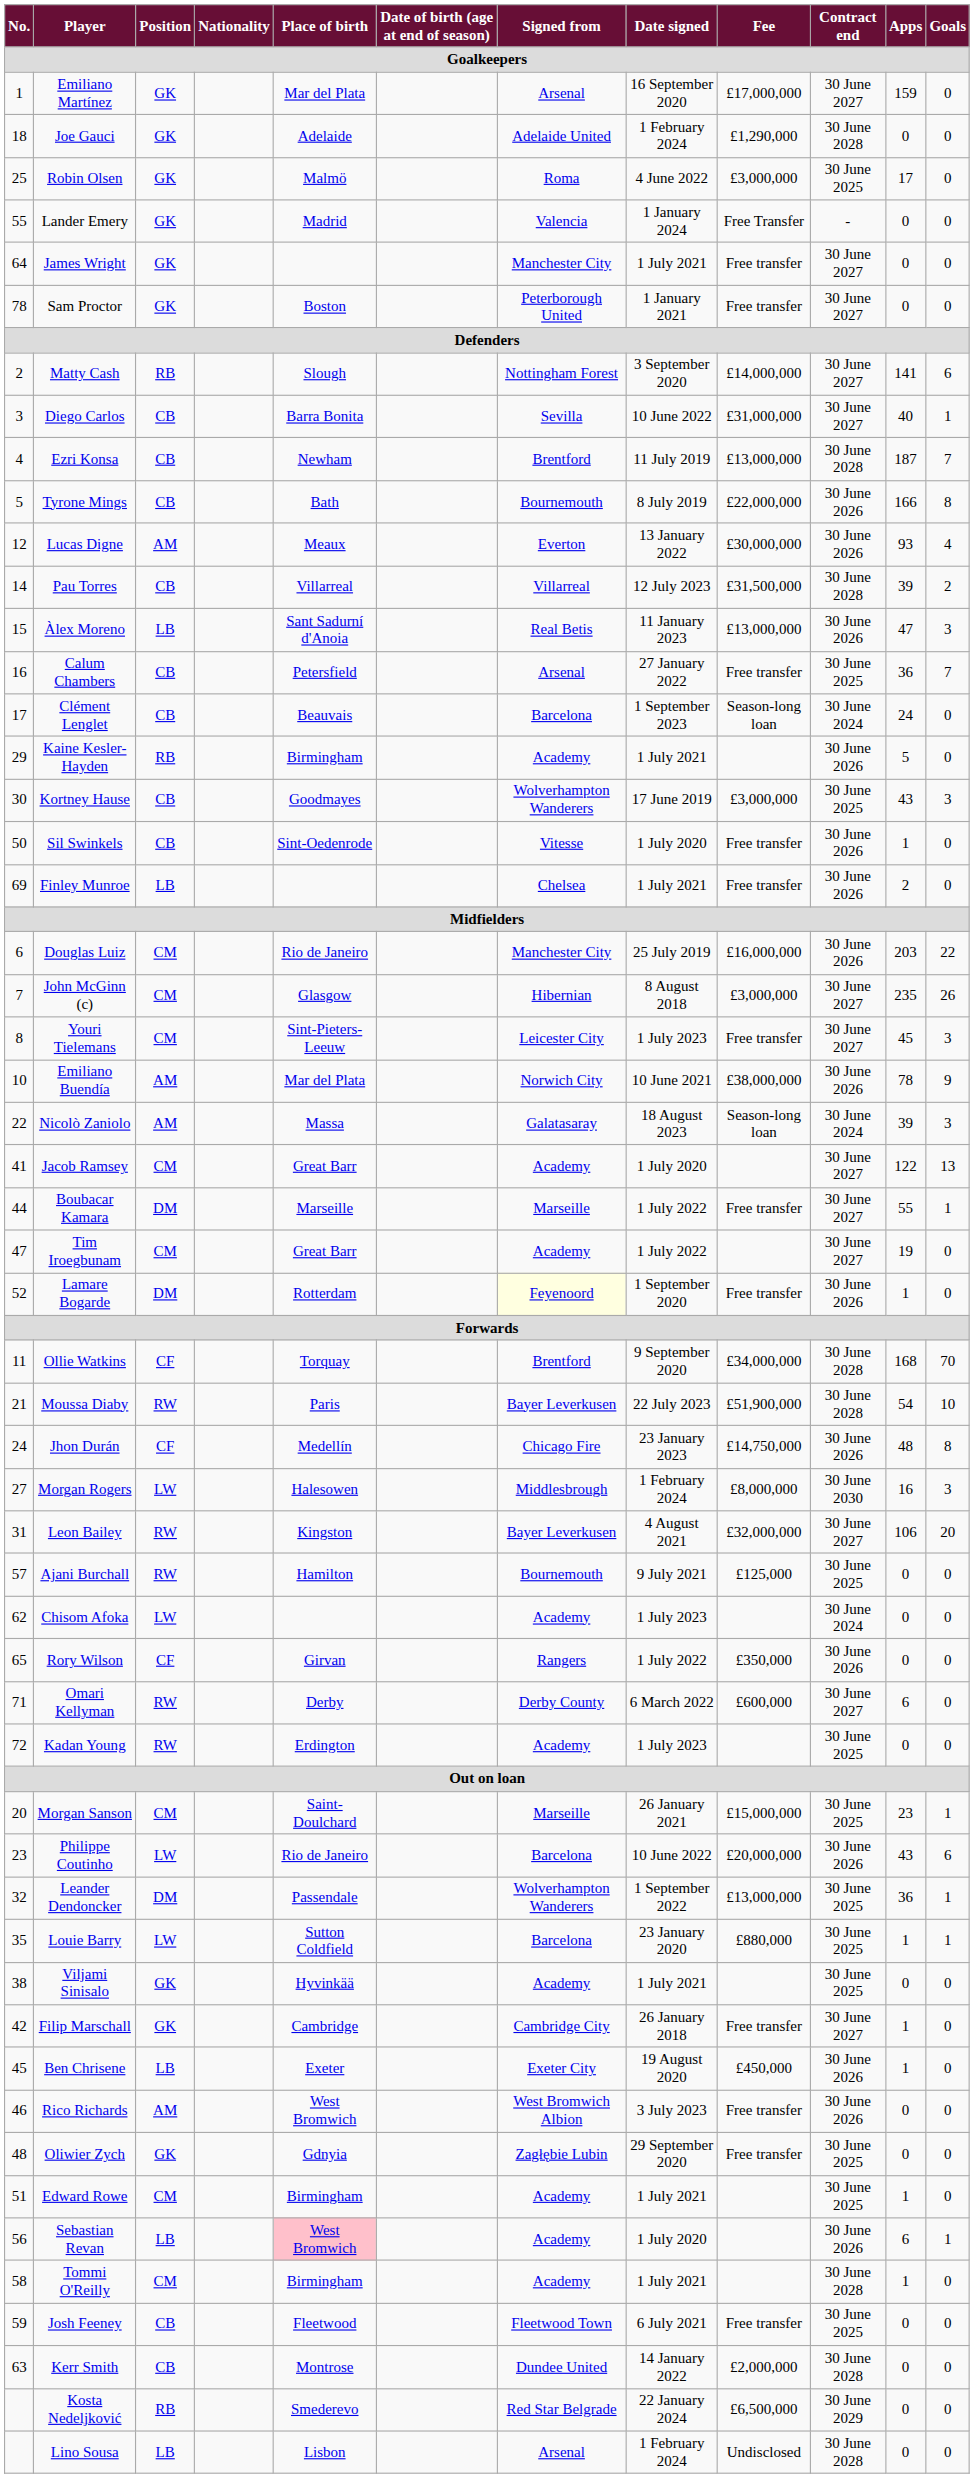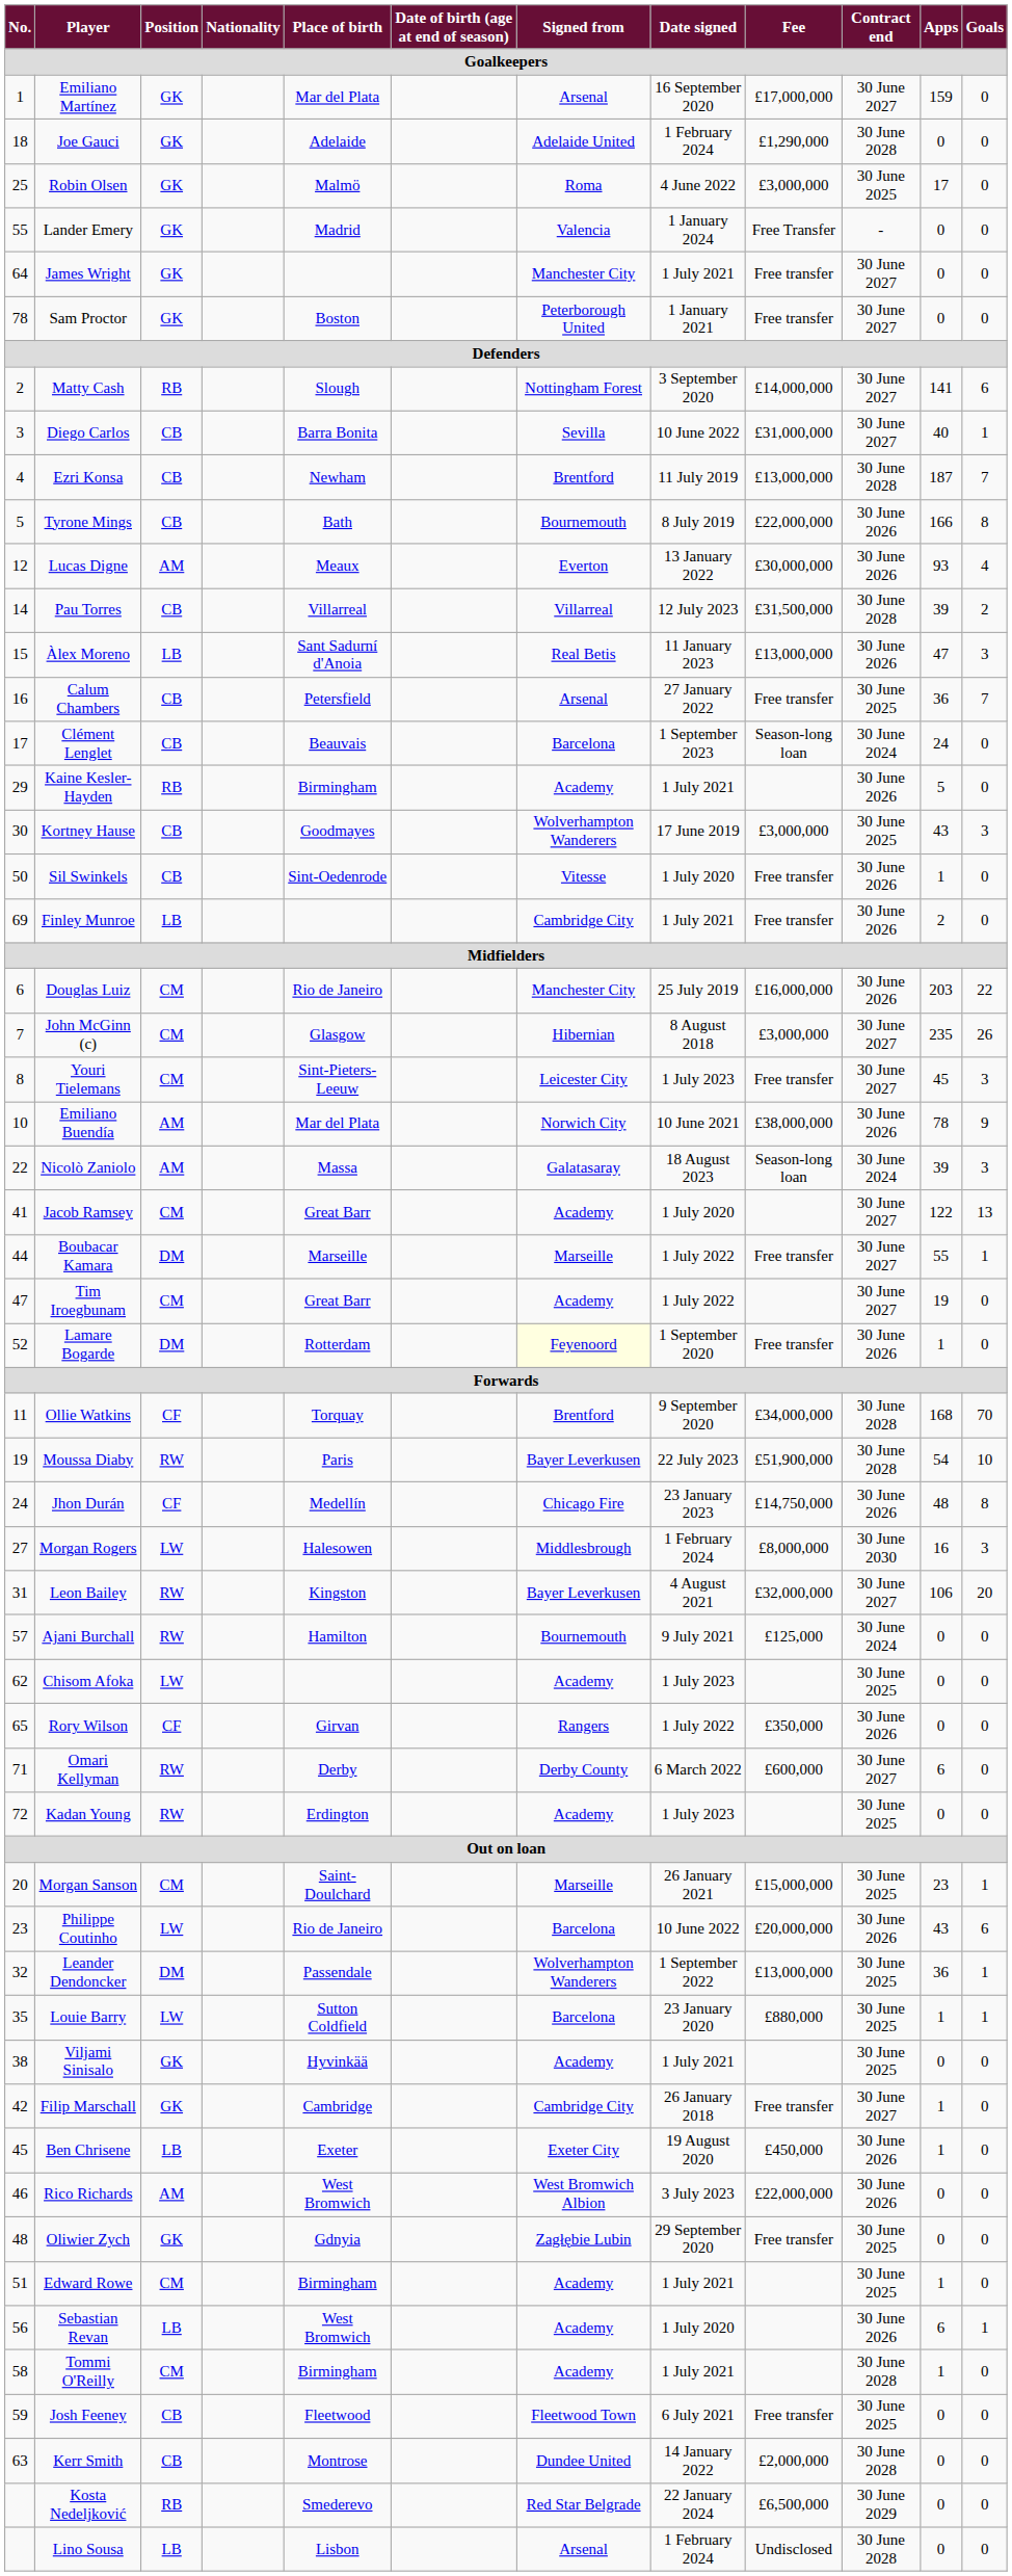Finley Munroe | Signed from: Chelsea -> Cambridge City
Moussa Diaby | No.: 21 -> 19
Ajani Burchall | Contract end: 30 June 2025 -> 30 June 2024
Chisom Afoka | Contract end: 30 June 2024 -> 30 June 2025
Rico Richards | Fee: Free transfer -> £22,000,000
Sebastian Revan | Place of birth: pink background -> no background
